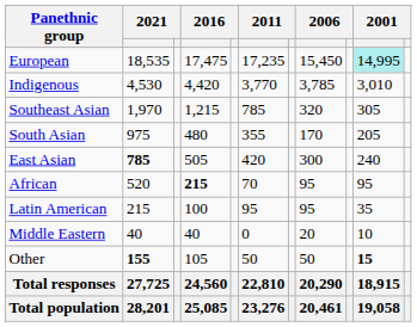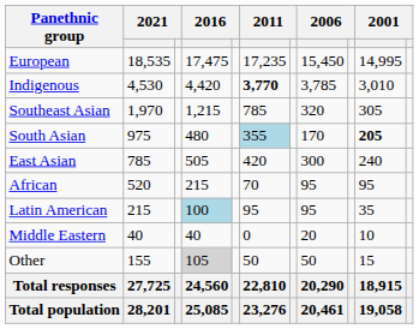European | column 10: paleturquoise background -> no background
Indigenous | column 6: normal -> bold
South Asian | column 6: no background -> lightblue background
South Asian | column 10: normal -> bold
East Asian | column 2: bold -> normal
African | column 4: bold -> normal
Latin American | column 4: no background -> lightblue background
Other | column 2: bold -> normal
Other | column 4: no background -> lightgrey background
Other | column 10: bold -> normal
